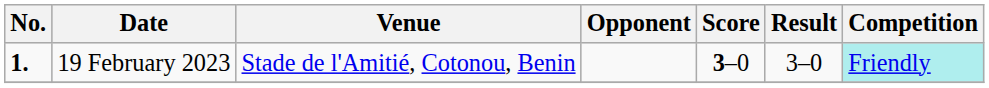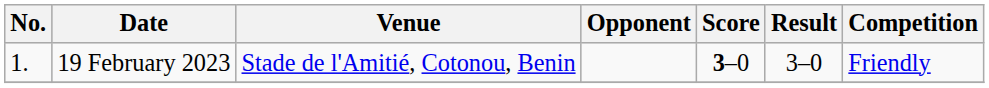19 February 2023 | No.: bold -> normal
19 February 2023 | Competition: paleturquoise background -> no background
